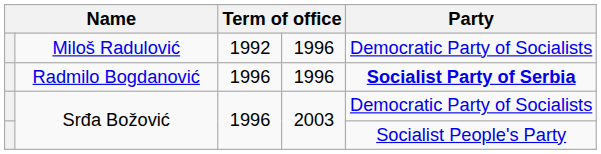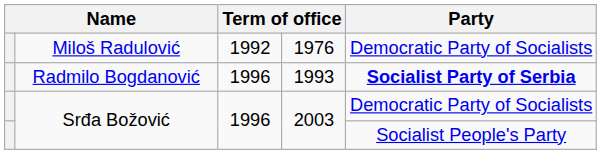Miloš Radulović | column 4: 1996 -> 1976
Radmilo Bogdanović | column 4: 1996 -> 1993
